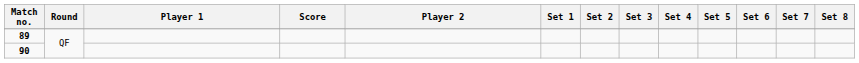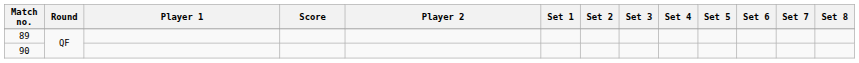89 | Match no.: bold -> normal
90 | Match no.: bold -> normal
